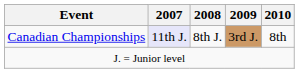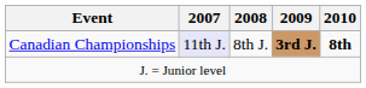Canadian Championships | 2009: normal -> bold
Canadian Championships | 2010: normal -> bold
